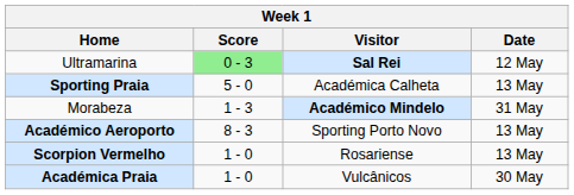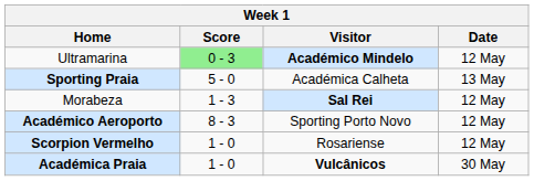Ultramarina | Visitor: Sal Rei -> Académico Mindelo
Morabeza | Visitor: Académico Mindelo -> Sal Rei
Morabeza | Date: 31 May -> 12 May
Académico Aeroporto | Date: 13 May -> 12 May
Scorpion Vermelho | Date: 13 May -> 12 May
Académica Praia | Visitor: normal -> bold
